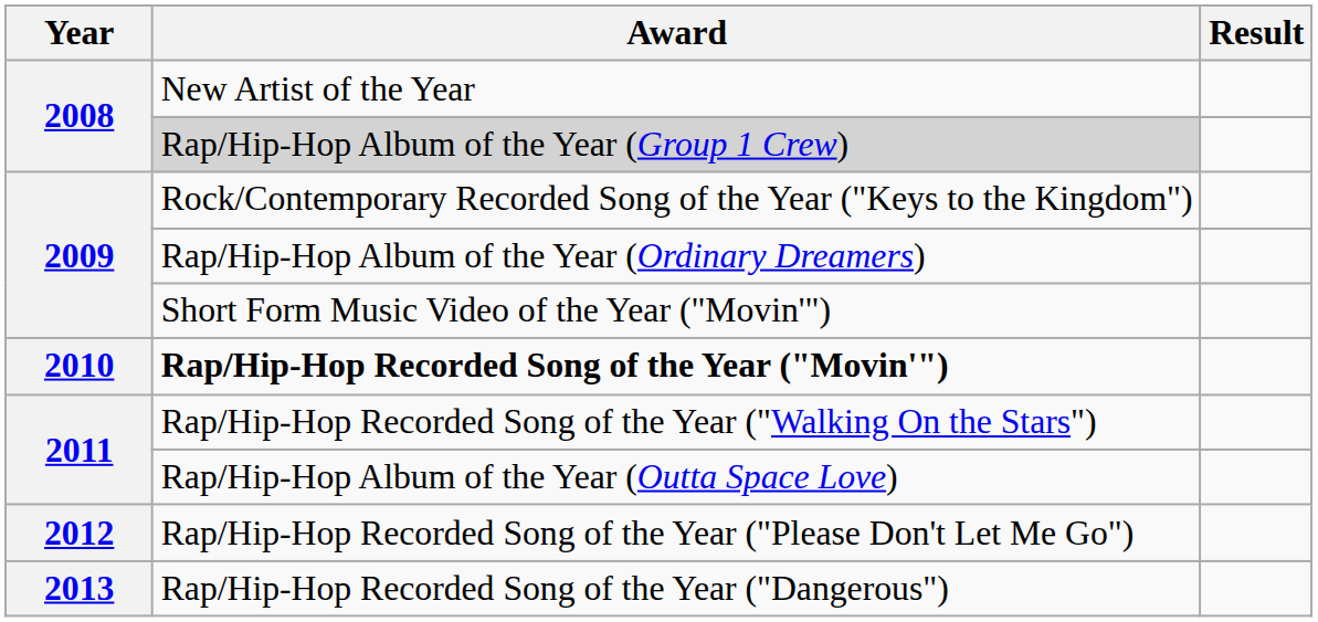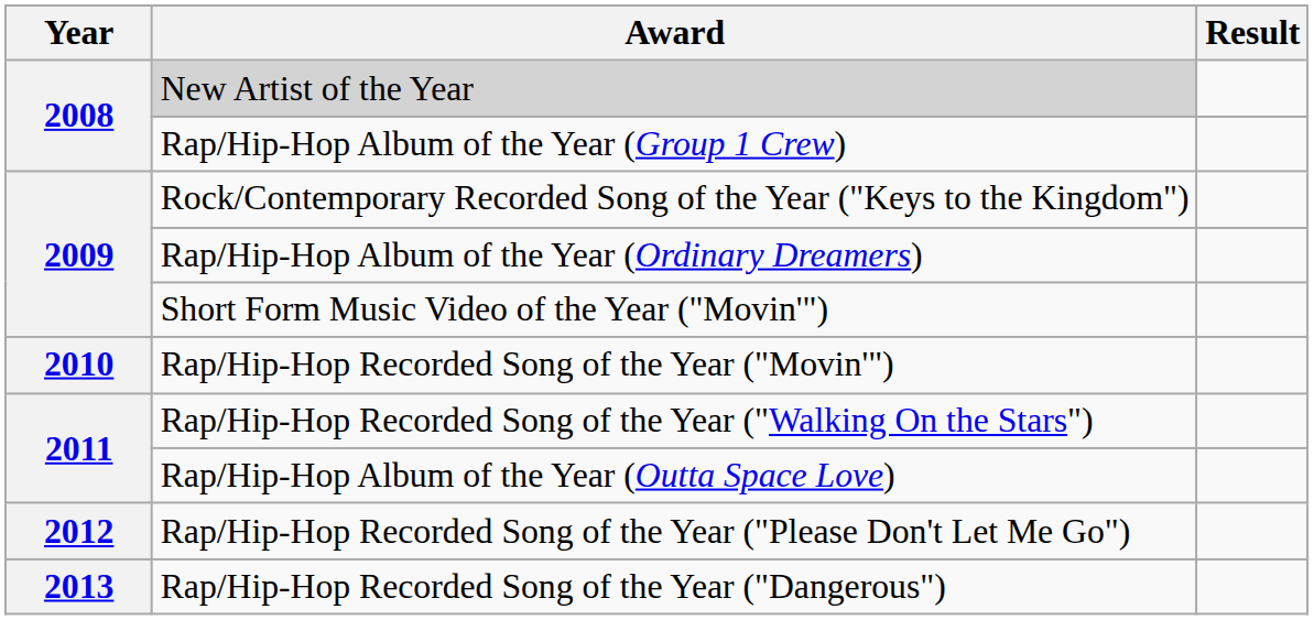New Artist of the Year | Award: no background -> lightgrey background
Rap/Hip-Hop Album of the Year (Group 1 Crew) | Award: lightgrey background -> no background
Rap/Hip-Hop Recorded Song of the Year ("Movin'") | Award: bold -> normal
